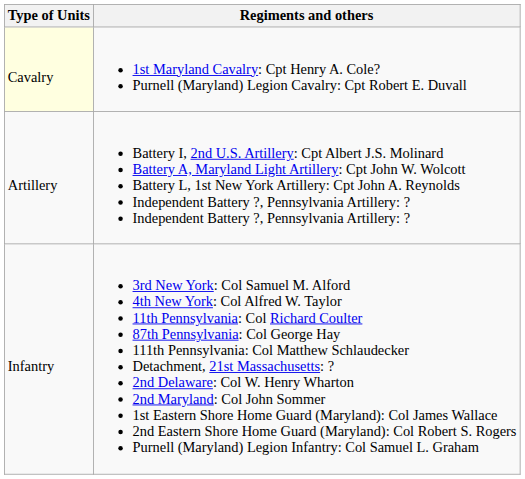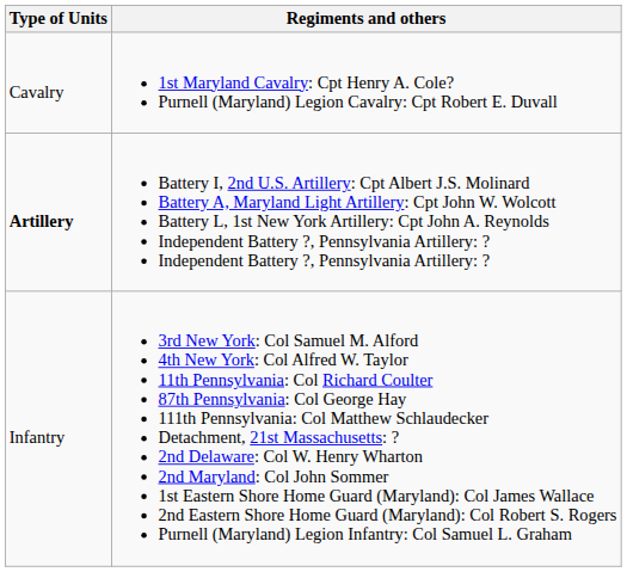Cavalry | Type of Units: lightyellow background -> no background
Artillery | Type of Units: normal -> bold
